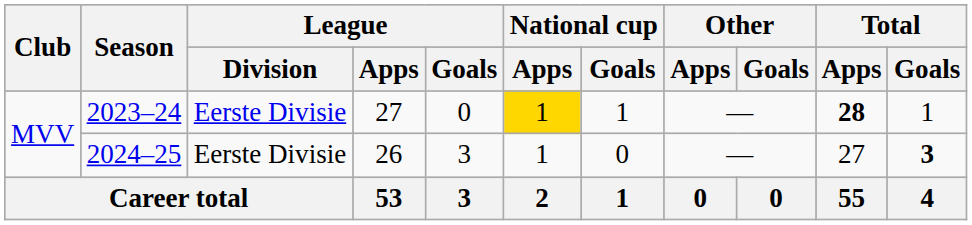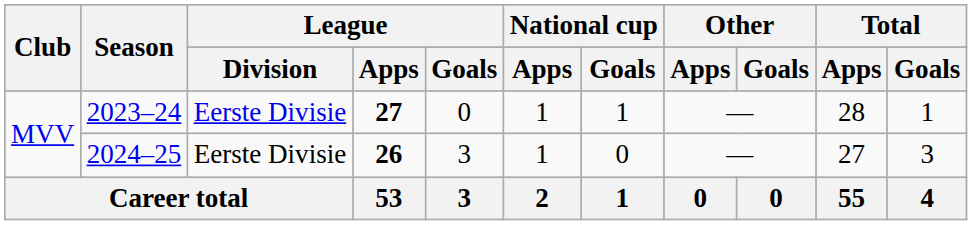2023–24 | League / Apps: normal -> bold
2023–24 | National cup / Apps: gold background -> no background
2023–24 | Total / Apps: bold -> normal
2024–25 | League / Apps: normal -> bold
2024–25 | Total / Goals: bold -> normal
